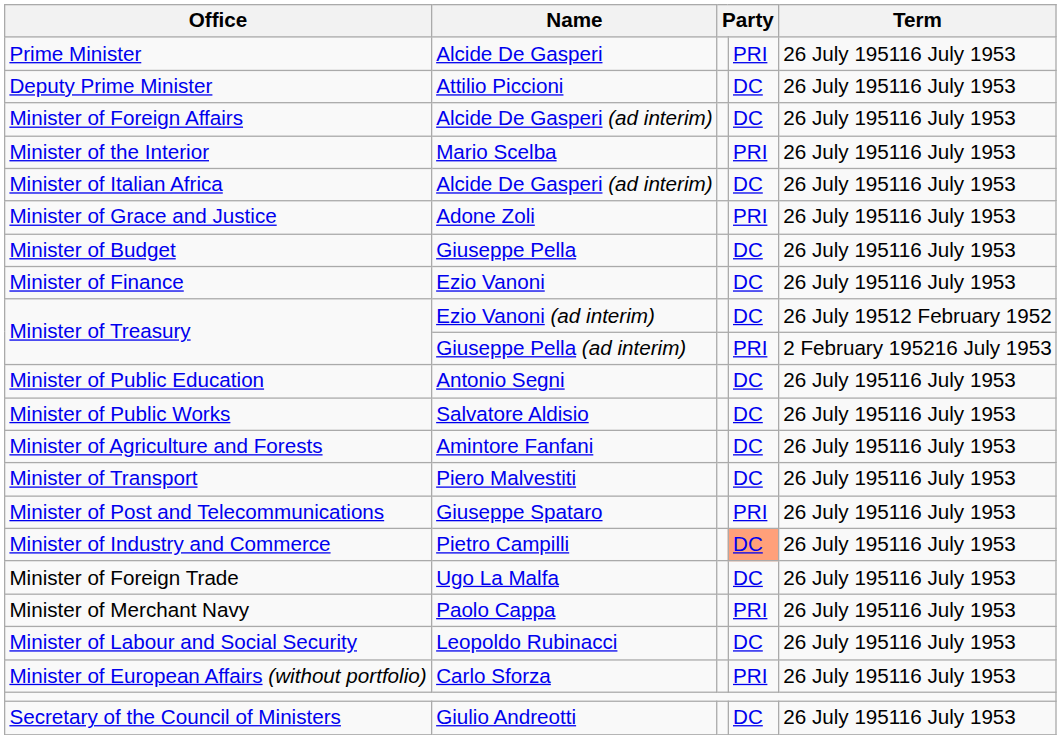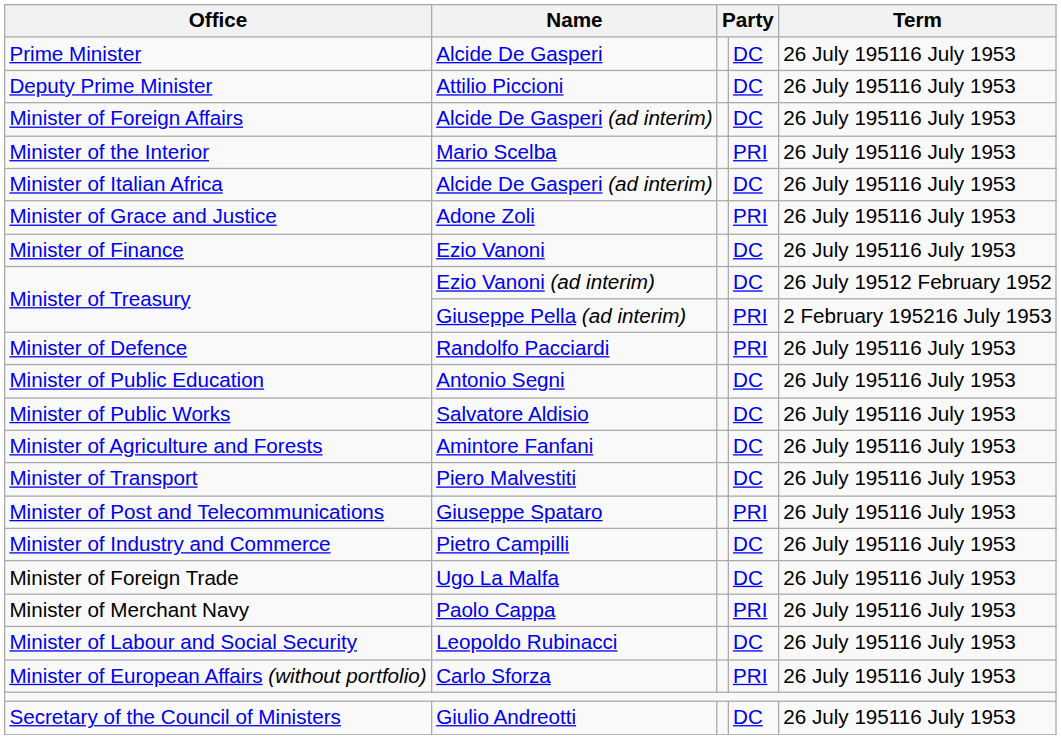Prime Minister | column 4: PRI -> DC
- row: Minister of Budget | Giuseppe Pella | DC | 26 July 195116 July 1953
+ row: Minister of Defence | Randolfo Pacciardi | PRI | 26 July 195116 July 1953
Minister of Industry and Commerce | column 4: lightsalmon background -> no background
